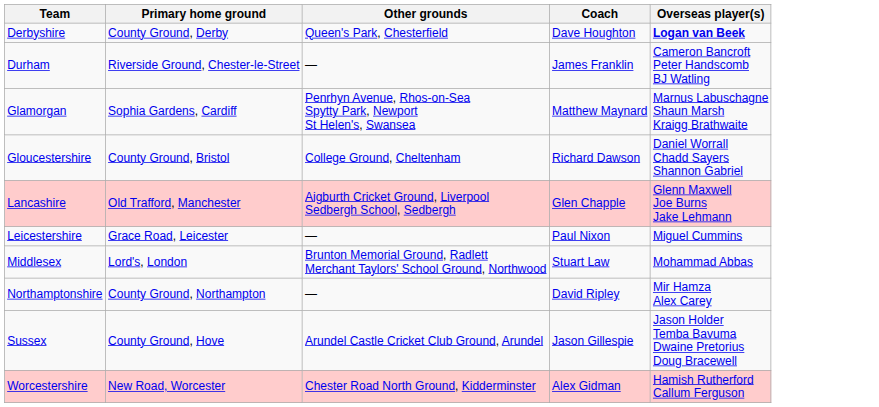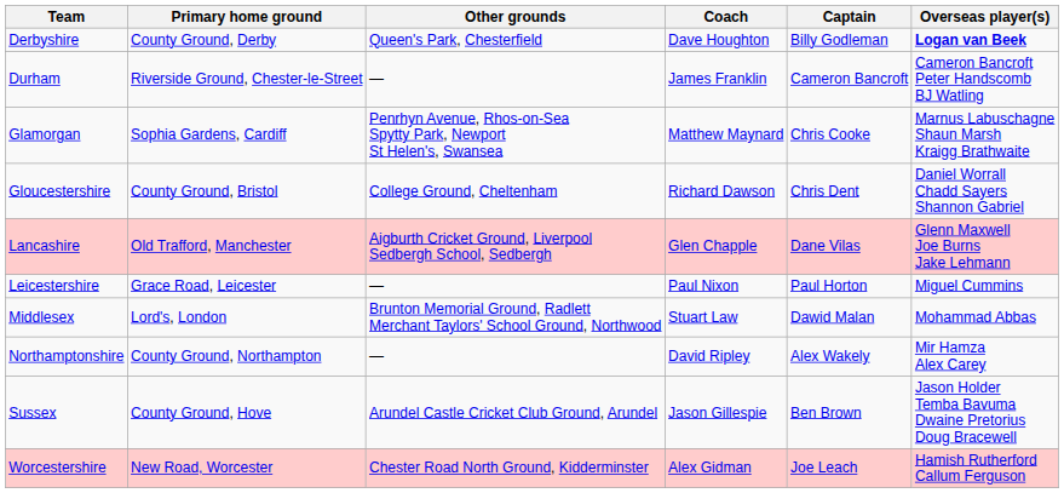+ column: Captain | Billy Godleman | Cameron Bancroft | Chris Cooke | Chris Dent | Dane Vilas | Paul Horton | Dawid Malan | Alex Wakely | Ben Brown | Joe Leach
